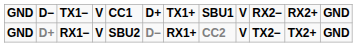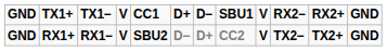columns swapped: TX1+ <-> D−
